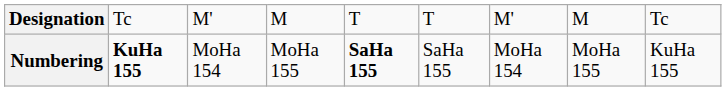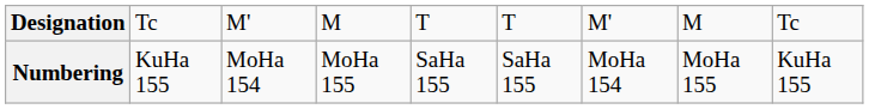Numbering | column 2: bold -> normal
Numbering | column 5: bold -> normal
